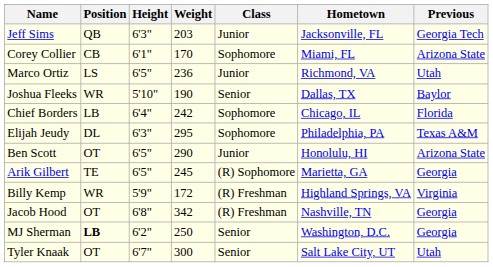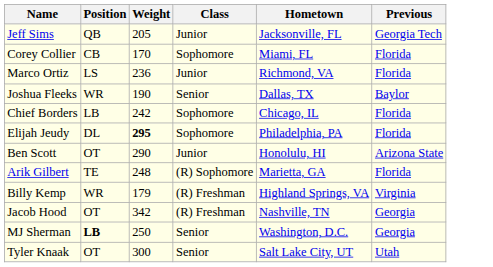- column: Height | 6'3" | 6'1" | 6'5" | 5'10" | 6'4" | 6'3" | 6'5" | 6'5" | 5'9" | 6'8" | 6'2" | 6'7"
Jeff Sims | Weight: 203 -> 205
Corey Collier | Previous: Arizona State -> Florida
Marco Ortiz | Previous: Utah -> Florida
Elijah Jeudy | Weight: normal -> bold
Elijah Jeudy | Previous: Texas A&M -> Florida
Arik Gilbert | Weight: 245 -> 248
Arik Gilbert | Previous: Georgia -> Florida
Billy Kemp | Weight: 172 -> 179
